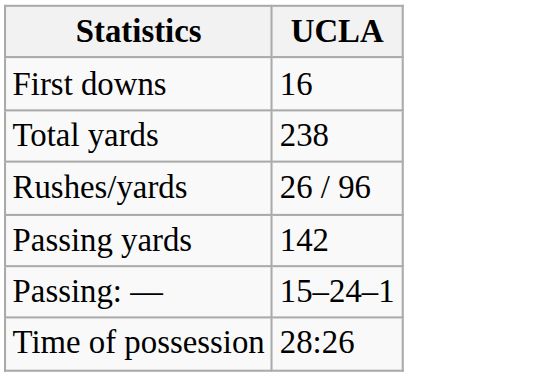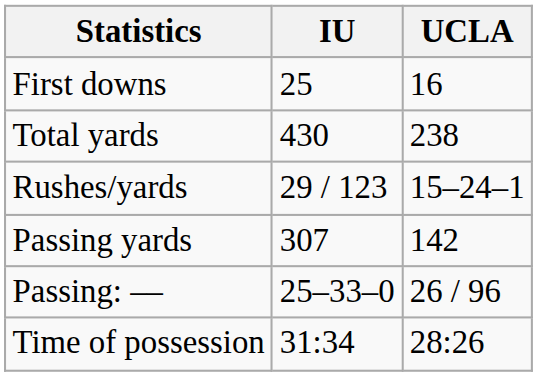+ column: IU | 25 | 430 | 29 / 123 | 307 | 25–33–0 | 31:34
Rushes/yards | UCLA: 26 / 96 -> 15–24–1
Passing: –– | UCLA: 15–24–1 -> 26 / 96
